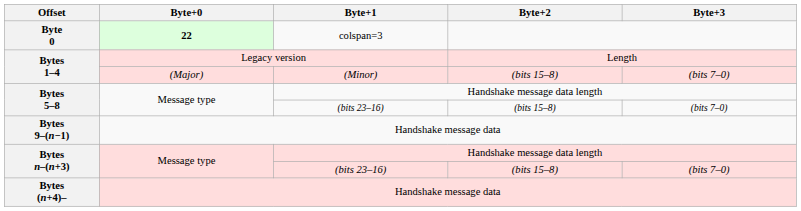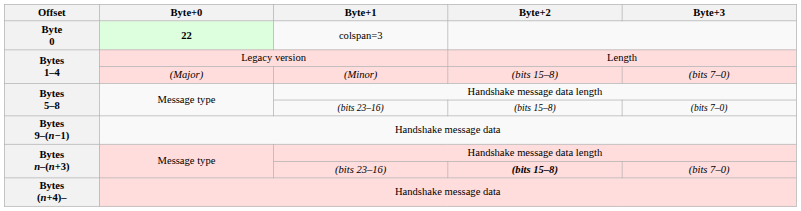Bytes n–(n+3) / (bits 23–16) | Byte+2: normal -> bold
